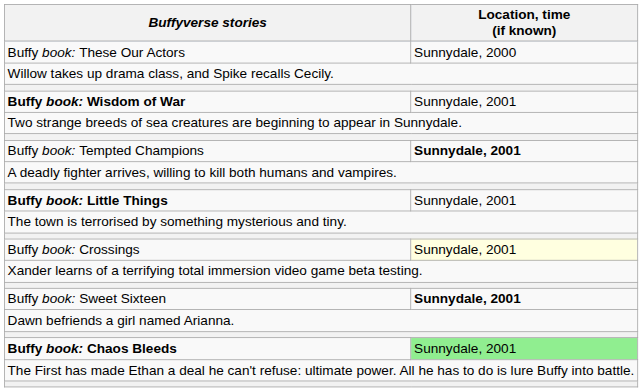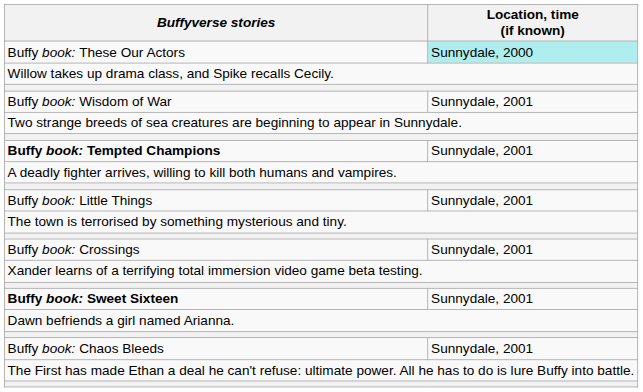Buffy book: These Our Actors | Location, time (if known): no background -> paleturquoise background
Buffy book: Wisdom of War | Buffyverse stories: bold -> normal
Buffy book: Tempted Champions | Buffyverse stories: normal -> bold
Buffy book: Tempted Champions | Location, time (if known): bold -> normal
Buffy book: Little Things | Buffyverse stories: bold -> normal
Buffy book: Crossings | Location, time (if known): lightyellow background -> no background
Buffy book: Sweet Sixteen | Buffyverse stories: normal -> bold
Buffy book: Sweet Sixteen | Location, time (if known): bold -> normal
Buffy book: Chaos Bleeds | Buffyverse stories: bold -> normal
Buffy book: Chaos Bleeds | Location, time (if known): lightgreen background -> no background
